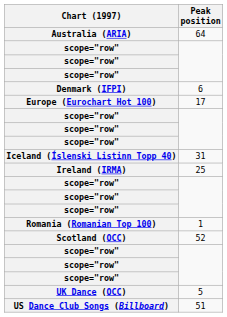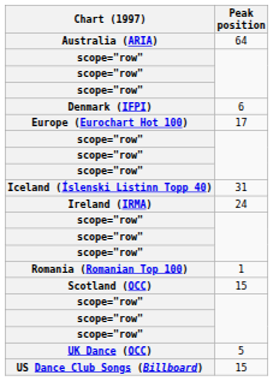Ireland (IRMA) | Peak position: 25 -> 24
Scotland (OCC) | Peak position: 52 -> 15
US Dance Club Songs (Billboard) | Peak position: 51 -> 15
